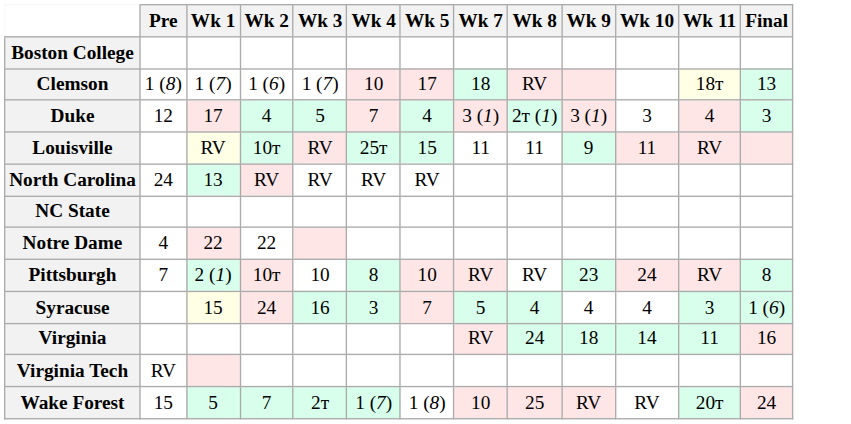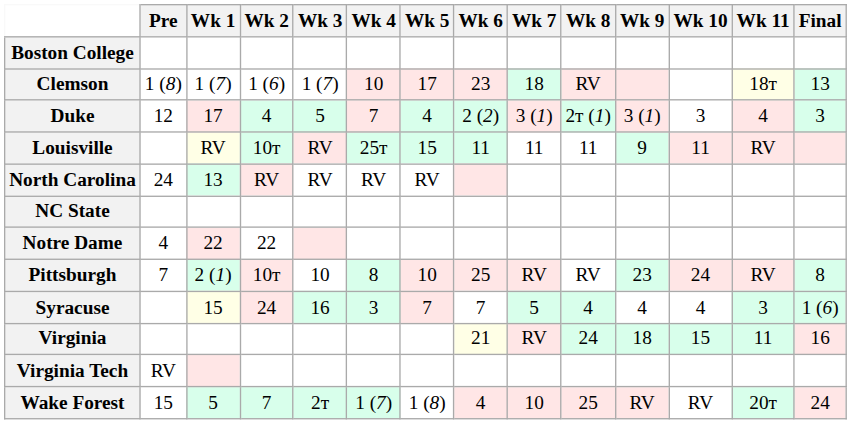+ column: Wk 6 | 23 | 2 (2) | 11 | 25 | 7 | 21 | 4
Virginia | Wk 10: 14 -> 15
